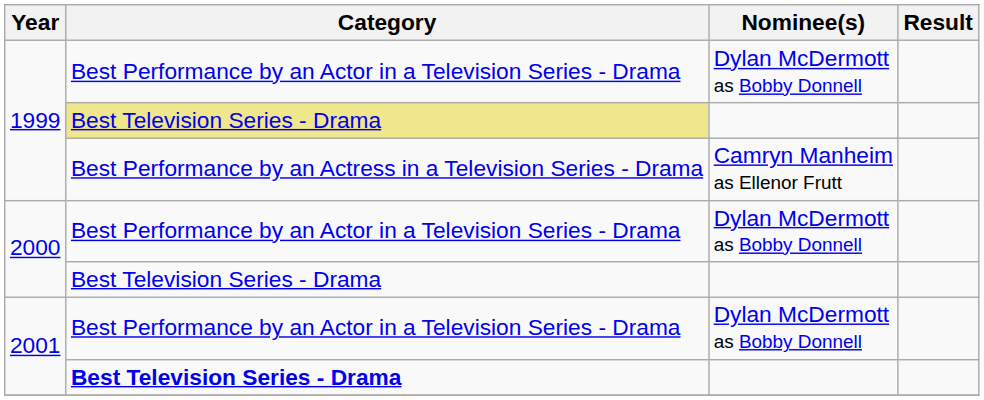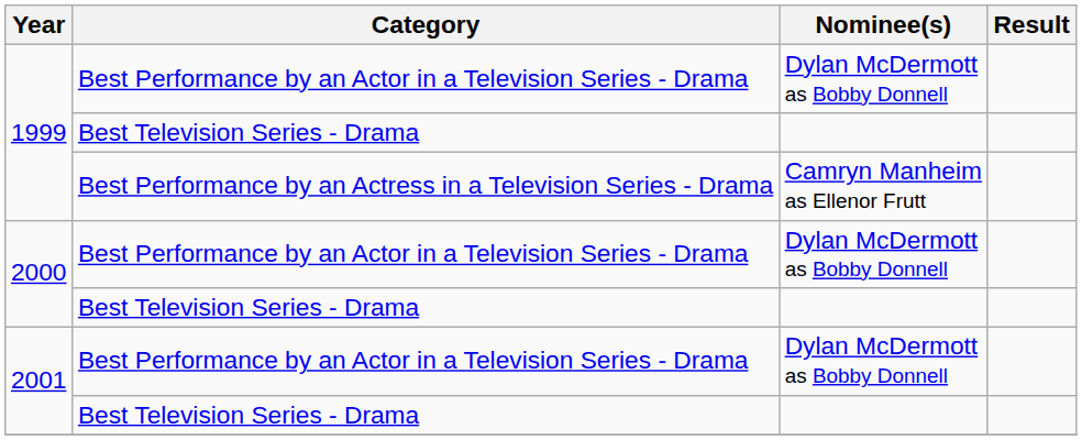1999 / Best Television Series - Drama | Category: khaki background -> no background
2001 / Best Television Series - Drama | Category: bold -> normal
